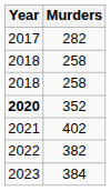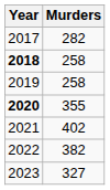row 3 | Year: normal -> bold
row 4 | Year: 2018 -> 2019
row 5 | Murders: 352 -> 355
row 8 | Murders: 384 -> 327
